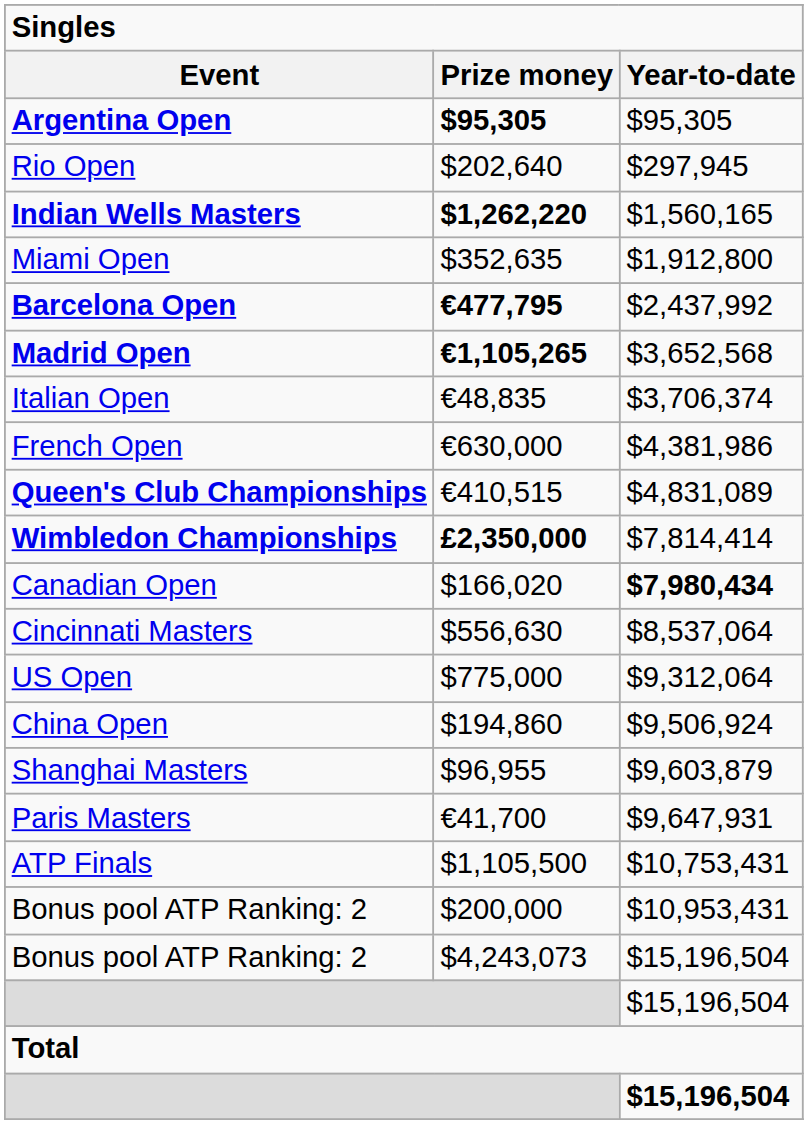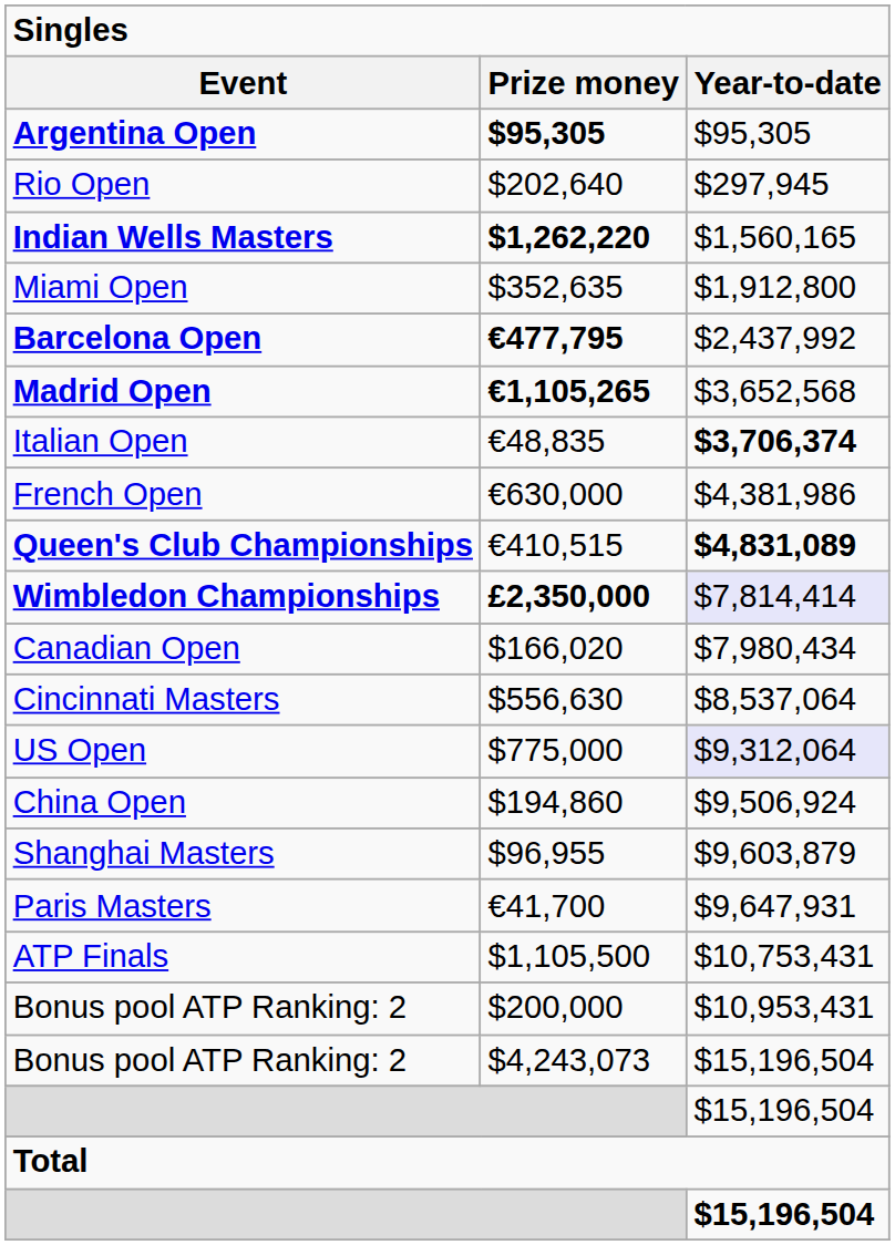Italian Open | Year-to-date: normal -> bold
Queen's Club Championships | Year-to-date: normal -> bold
Wimbledon Championships | Year-to-date: no background -> lavender background
Canadian Open | Year-to-date: bold -> normal
US Open | Year-to-date: no background -> lavender background
